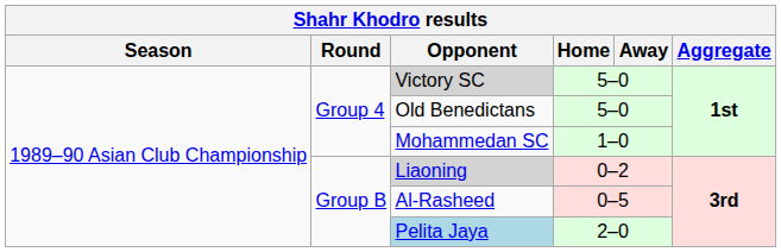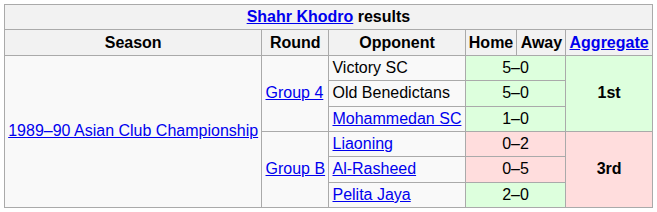Victory SC | Opponent: lightgrey background -> no background
Liaoning | Opponent: lightgrey background -> no background
Pelita Jaya | Opponent: lightblue background -> no background
